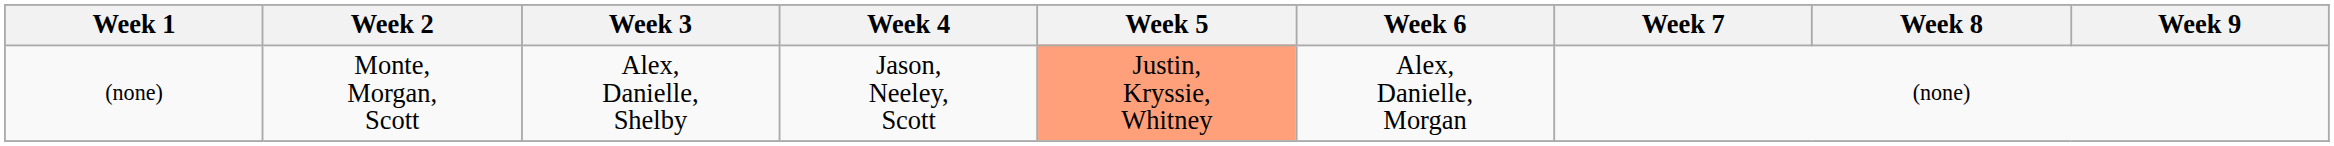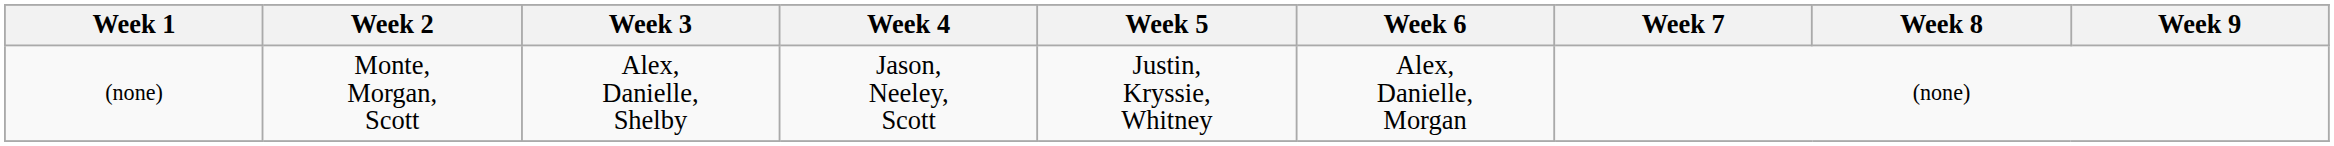row 2 | Week 5: lightsalmon background -> no background
